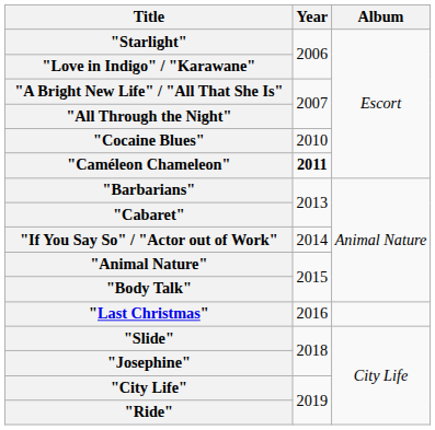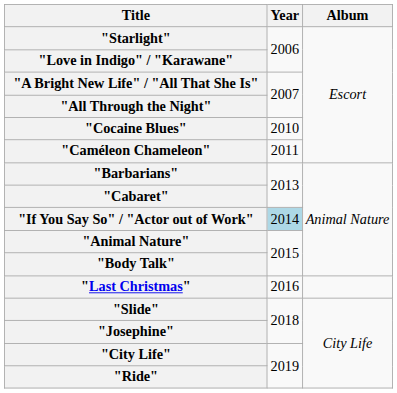"Caméleon Chameleon" | Year: bold -> normal
"If You Say So" / "Actor out of Work" | Year: no background -> lightblue background
